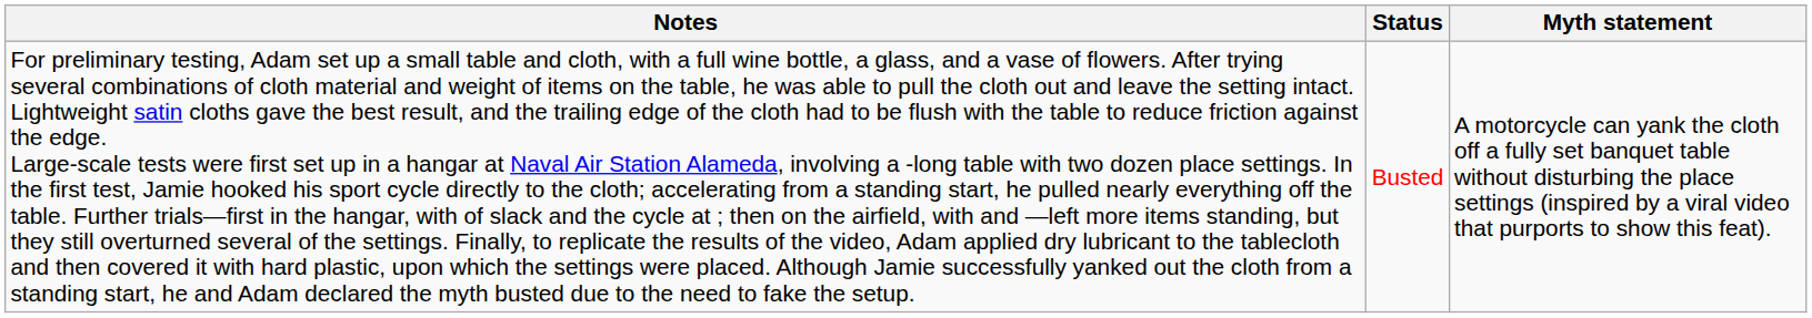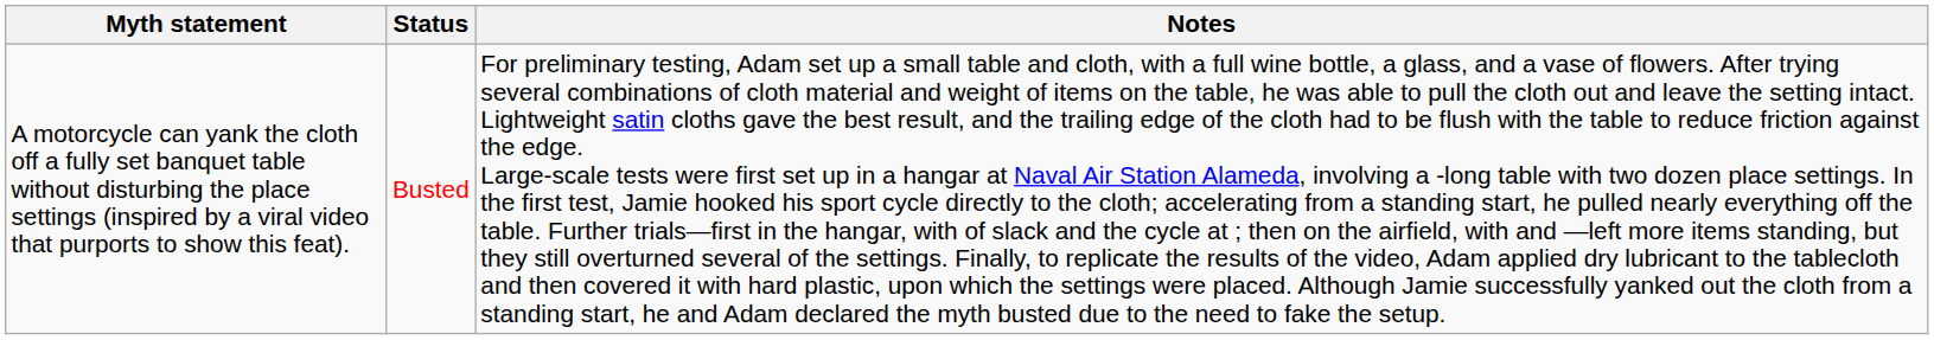columns swapped: Myth statement <-> Notes
